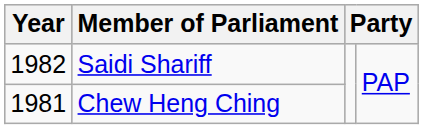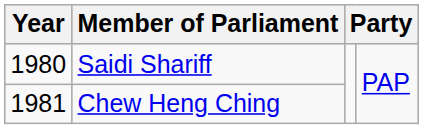Saidi Shariff | Year: 1982 -> 1980
